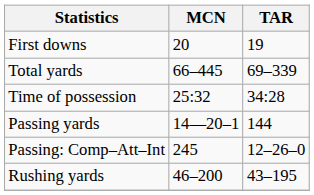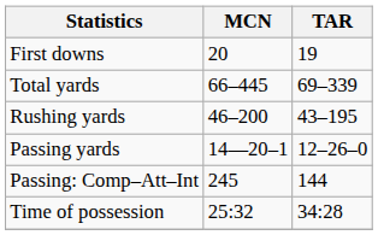rows swapped: Rushing yards <-> Time of possession
Passing yards | TAR: 144 -> 12–26–0
Passing: Comp–Att–Int | TAR: 12–26–0 -> 144
